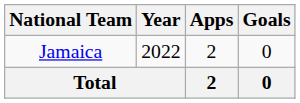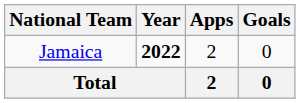Jamaica | Year: normal -> bold
